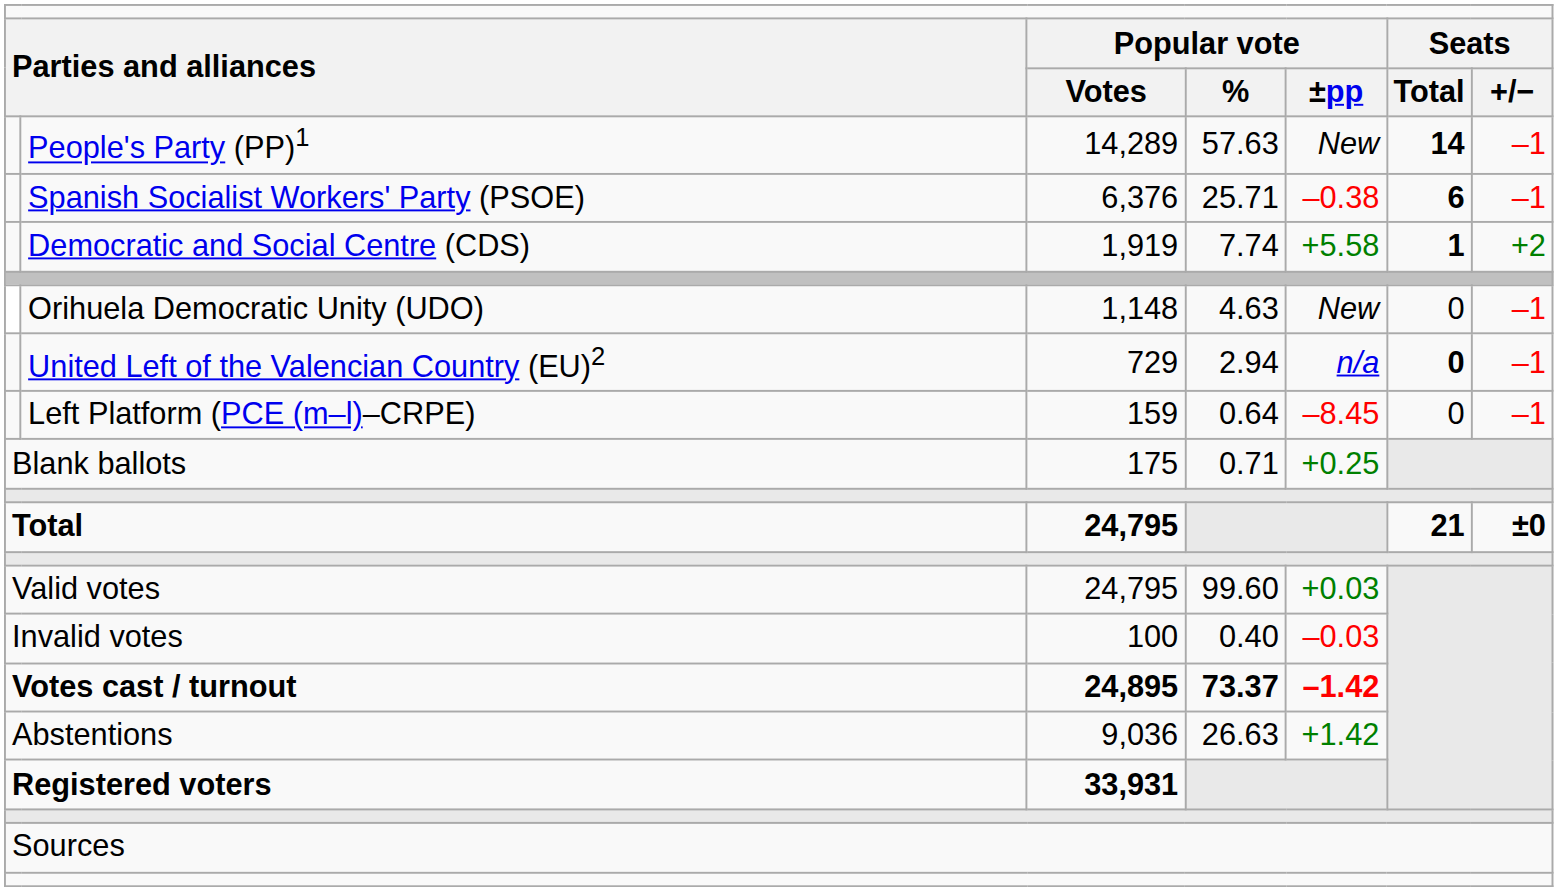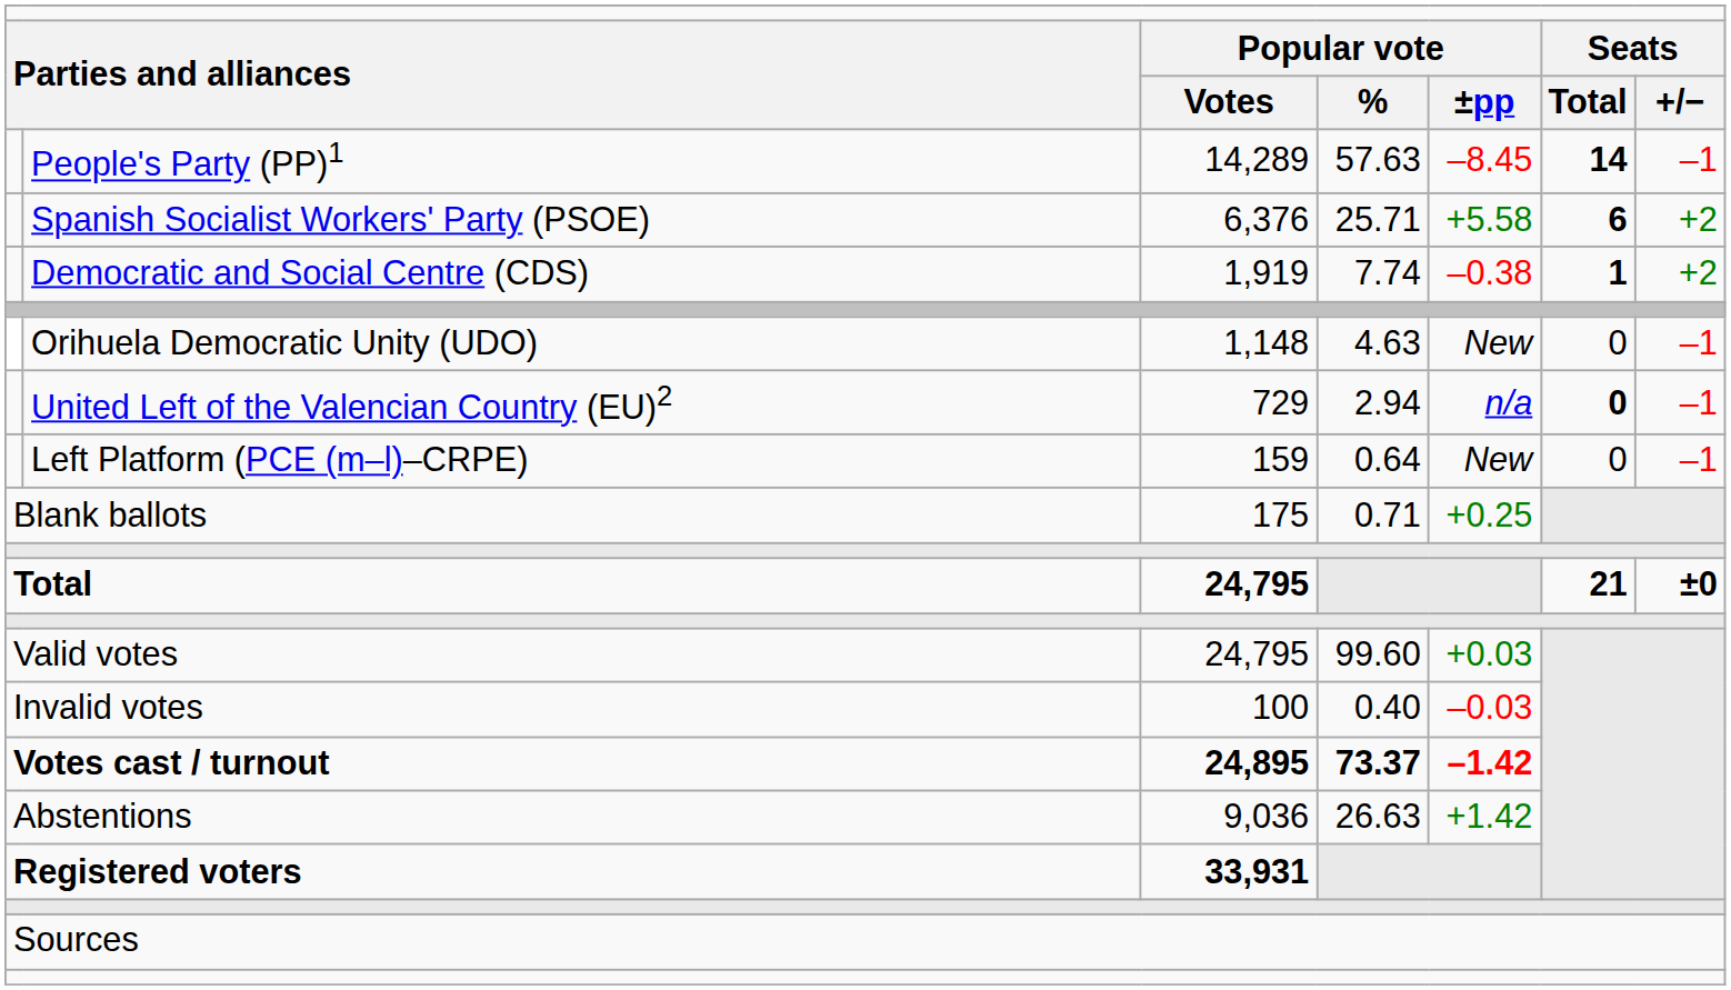People's Party (PP)1 | column 5: New -> –8.45
Spanish Socialist Workers' Party (PSOE) | column 5: –0.38 -> +5.58
Spanish Socialist Workers' Party (PSOE) | column 7: –1 -> +2
Democratic and Social Centre (CDS) | column 5: +5.58 -> –0.38
Left Platform (PCE (m–l)–CRPE) | column 5: –8.45 -> New
